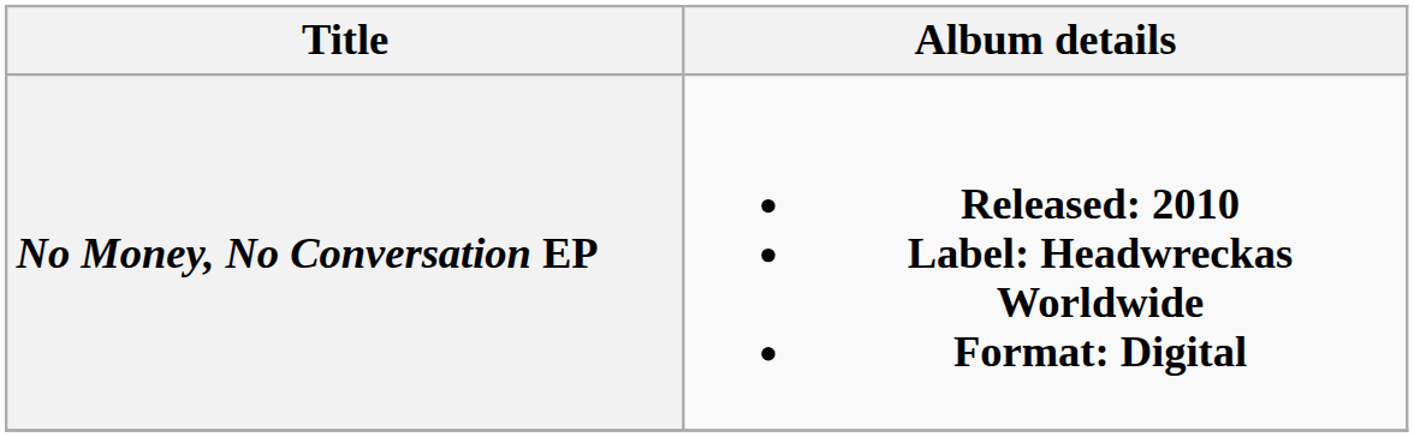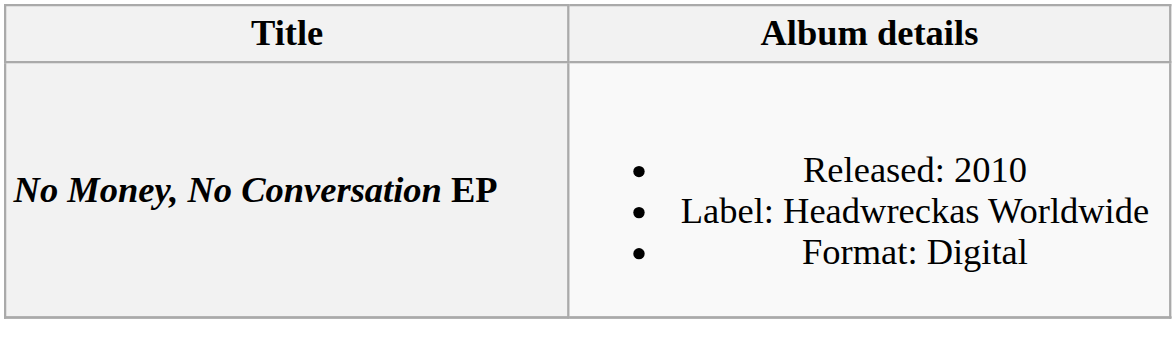No Money, No Conversation EP | Album details: bold -> normal
